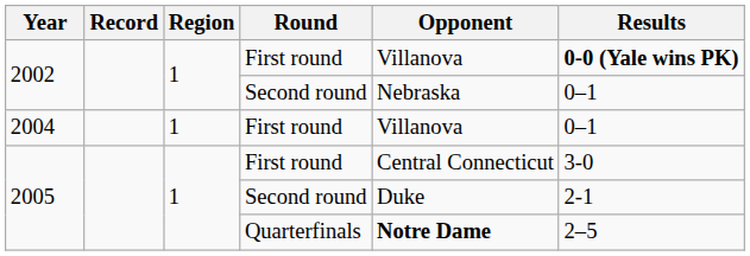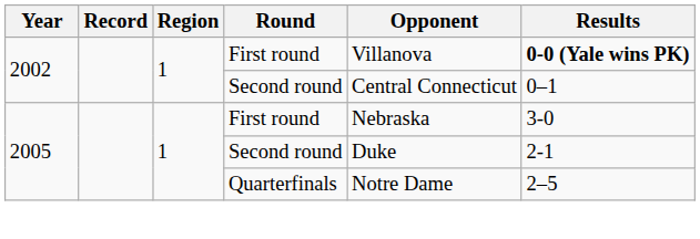2002 / Second round | Opponent: Nebraska -> Central Connecticut
- row: 2004 | 1 | First round | Villanova | 0–1
2005 / First round | Opponent: Central Connecticut -> Nebraska
2005 / Quarterfinals | Opponent: bold -> normal
